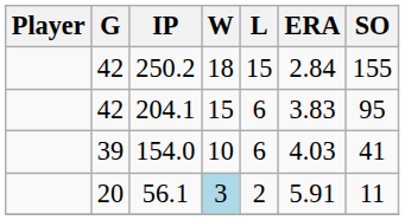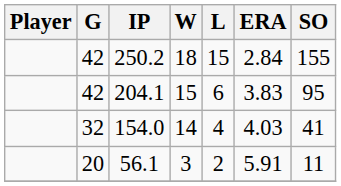154.0 | G: 39 -> 32
154.0 | W: 10 -> 14
154.0 | L: 6 -> 4
56.1 | W: lightblue background -> no background
